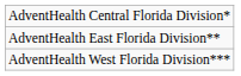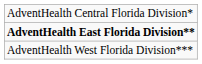row 2 | column 1: normal -> bold
